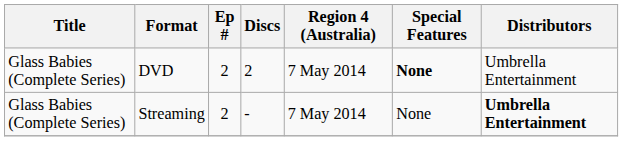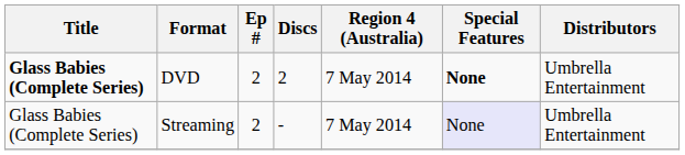DVD | Title: normal -> bold
Streaming | Special Features: no background -> lavender background
Streaming | Distributors: bold -> normal
